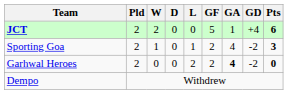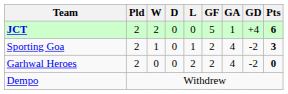Garhwal Heroes | GA: bold -> normal
